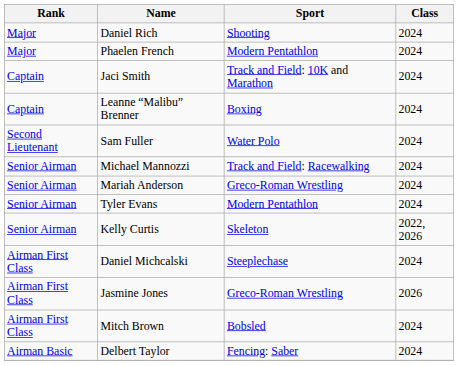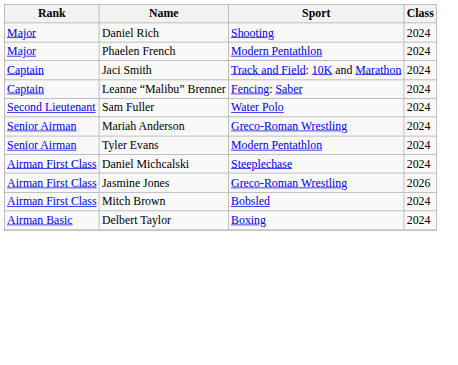Leanne “Malibu” Brenner | Sport: Boxing -> Fencing: Saber
- row: Senior Airman | Michael Mannozzi | Track and Field: Racewalking | 2024
- row: Senior Airman | Kelly Curtis | Skeleton | 2022, 2026
Delbert Taylor | Sport: Fencing: Saber -> Boxing
